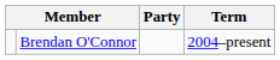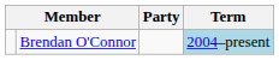Brendan O'Connor | Term: no background -> lightblue background
